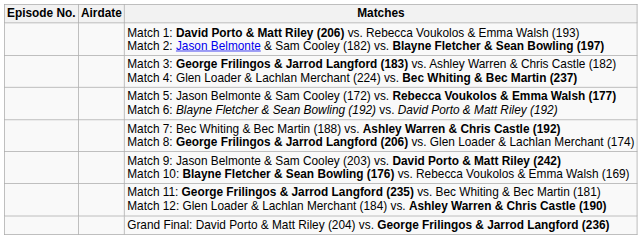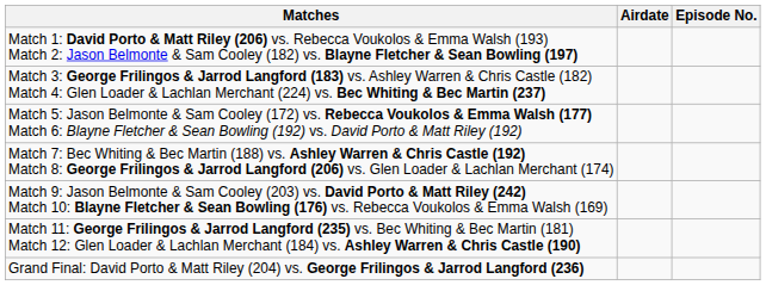columns swapped: Episode No. <-> Matches
